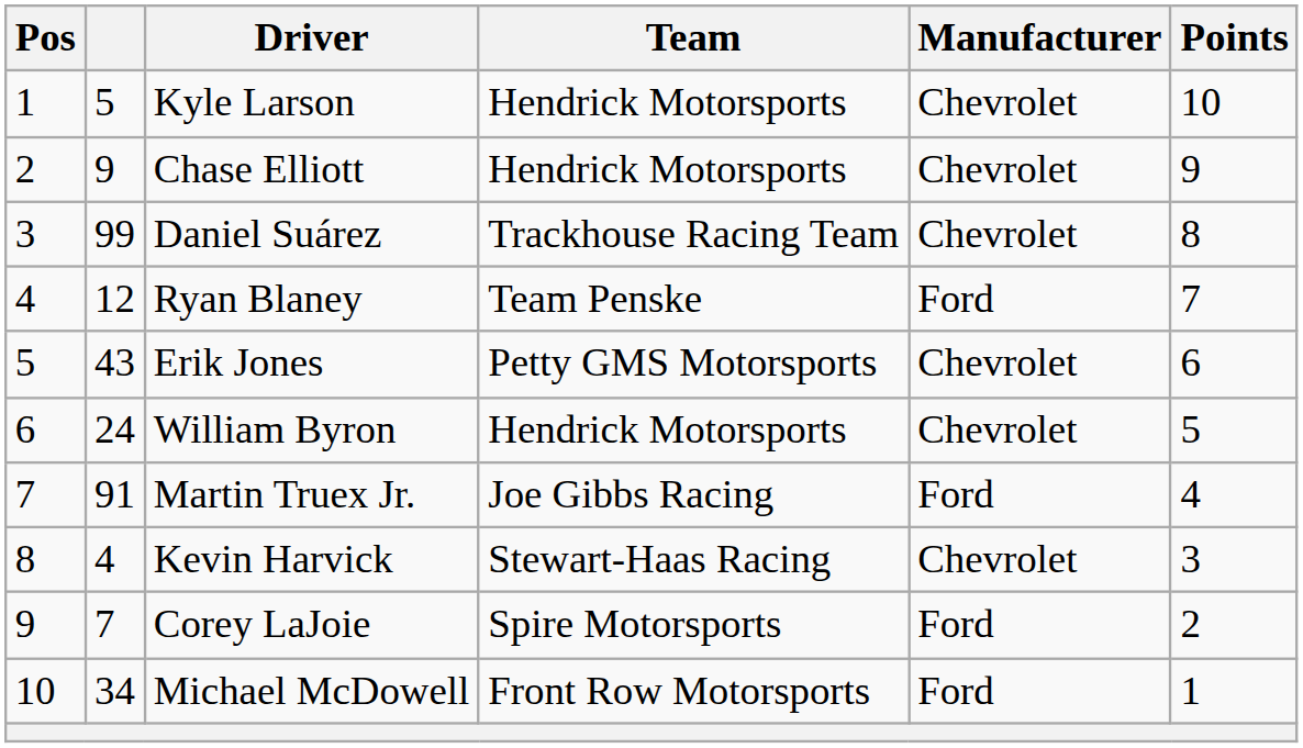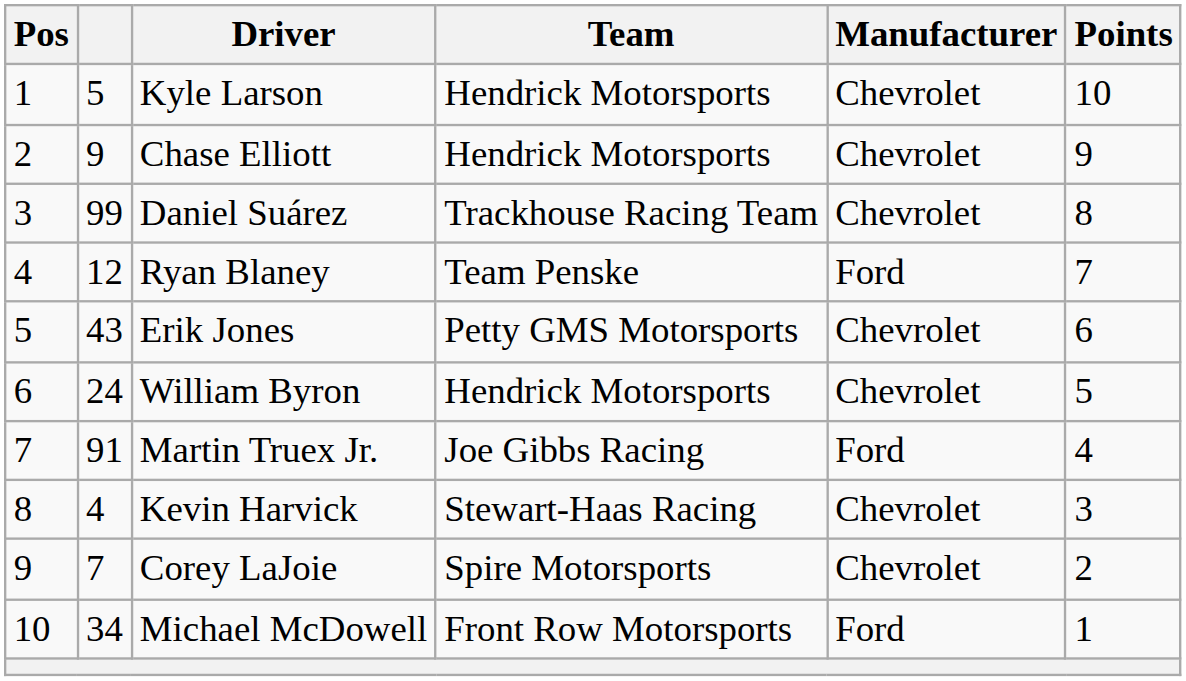Corey LaJoie | Manufacturer: Ford -> Chevrolet
